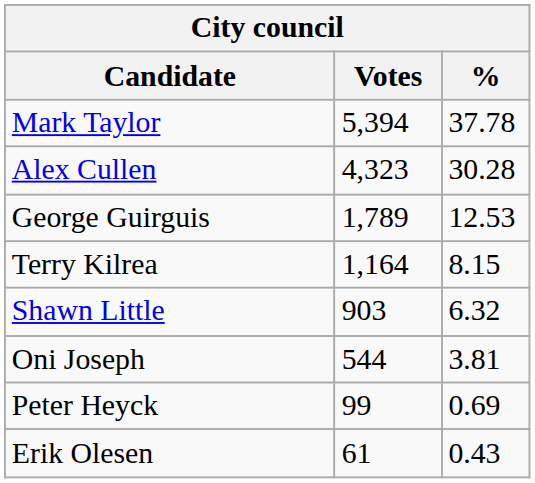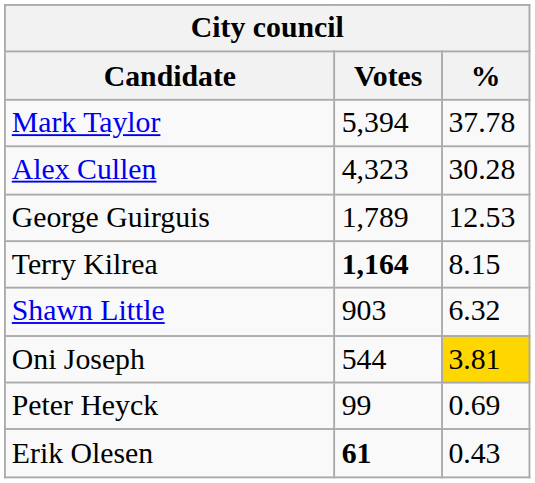Terry Kilrea | Votes: normal -> bold
Oni Joseph | %: no background -> gold background
Erik Olesen | Votes: normal -> bold
